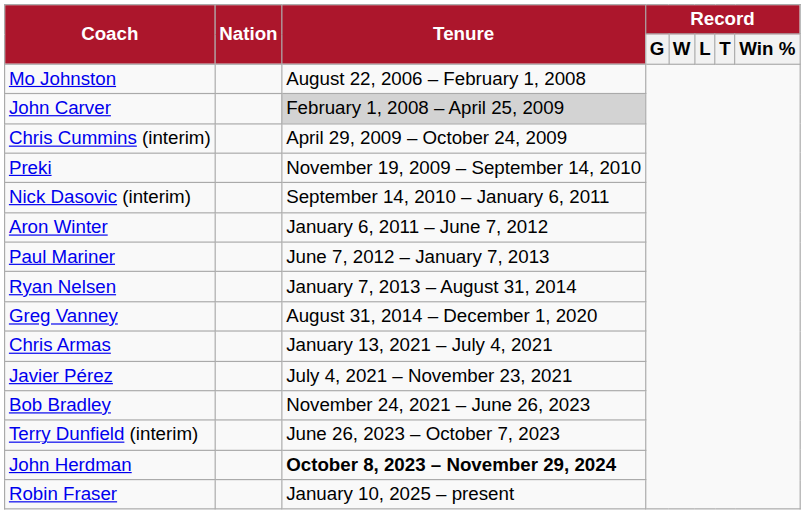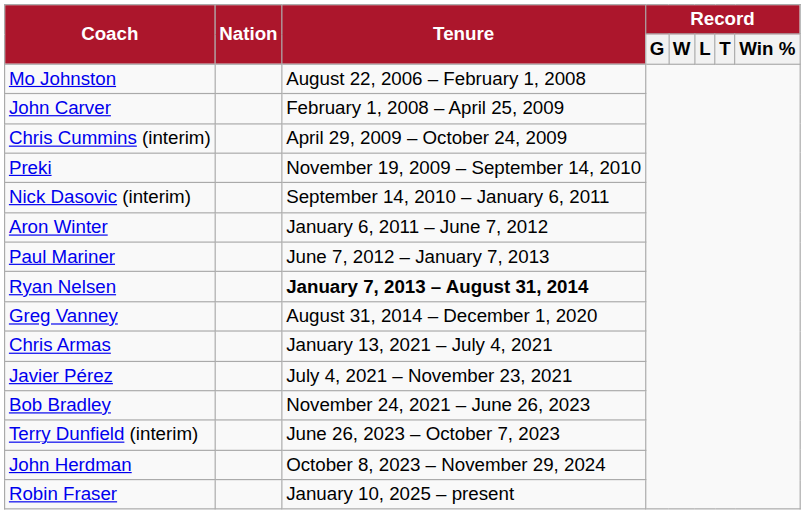John Carver | Tenure: lightgrey background -> no background
Ryan Nelsen | Tenure: normal -> bold
John Herdman | Tenure: bold -> normal
